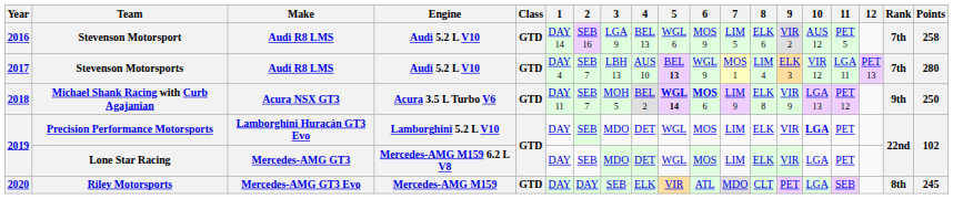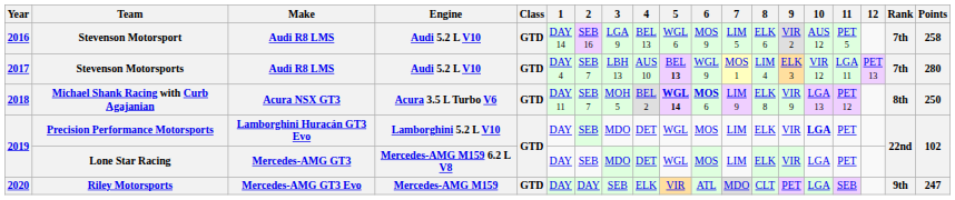Michael Shank Racing with Curb Agajanian | Rank: 9th -> 8th
Riley Motorsports | Rank: 8th -> 9th
Riley Motorsports | Points: 245 -> 247
